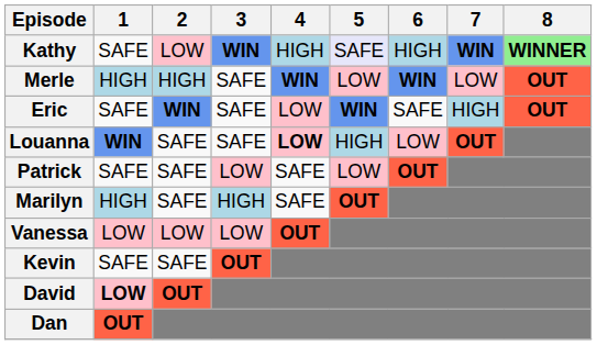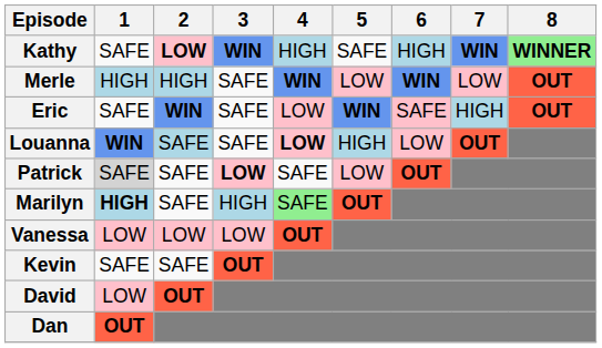Kathy | 2: normal -> bold
Kathy | 5: lavender background -> no background
Eric | 6: no background -> pink background
Louanna | 2: no background -> lightblue background
Patrick | 1: no background -> lightgrey background
Patrick | 3: normal -> bold
Marilyn | 1: normal -> bold
Marilyn | 4: no background -> lightgreen background
David | 1: bold -> normal
